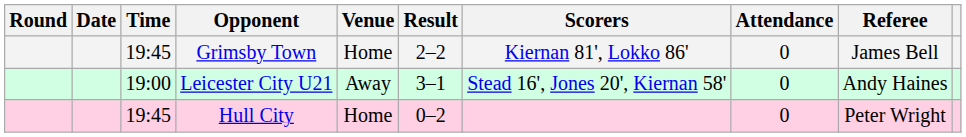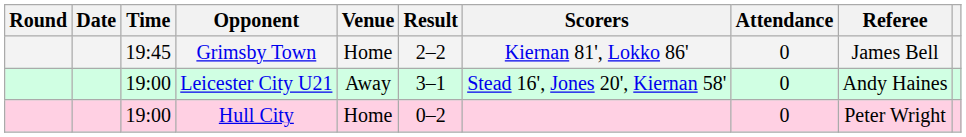Hull City | Time: 19:45 -> 19:00
